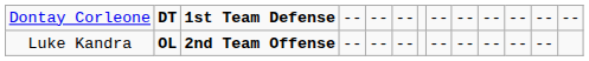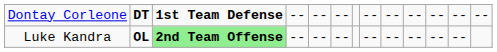Luke Kandra | column 3: no background -> lightgreen background
